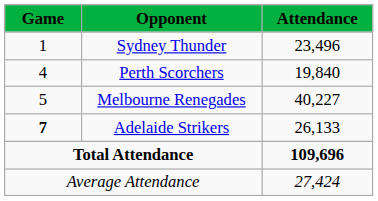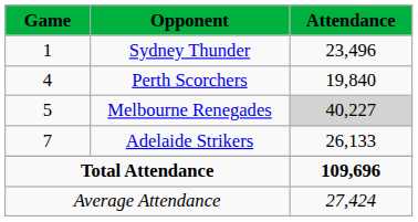Melbourne Renegades | Attendance: no background -> lightgrey background
Adelaide Strikers | Game: bold -> normal
